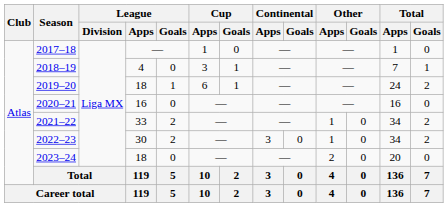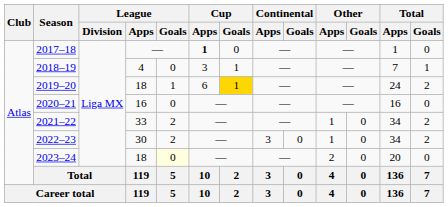2017–18 | Cup / Apps: normal -> bold
2019–20 | Cup / Goals: no background -> gold background
2023–24 | League / Goals: no background -> lightyellow background
